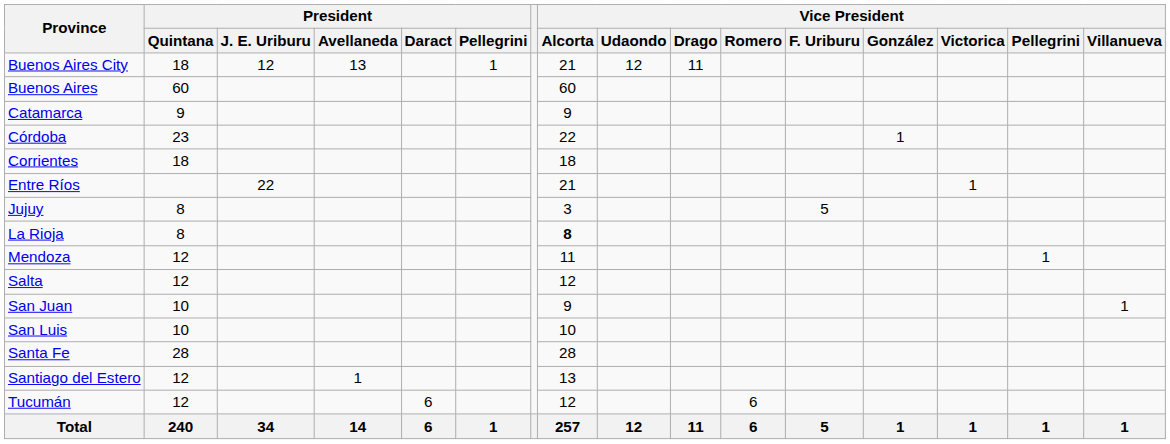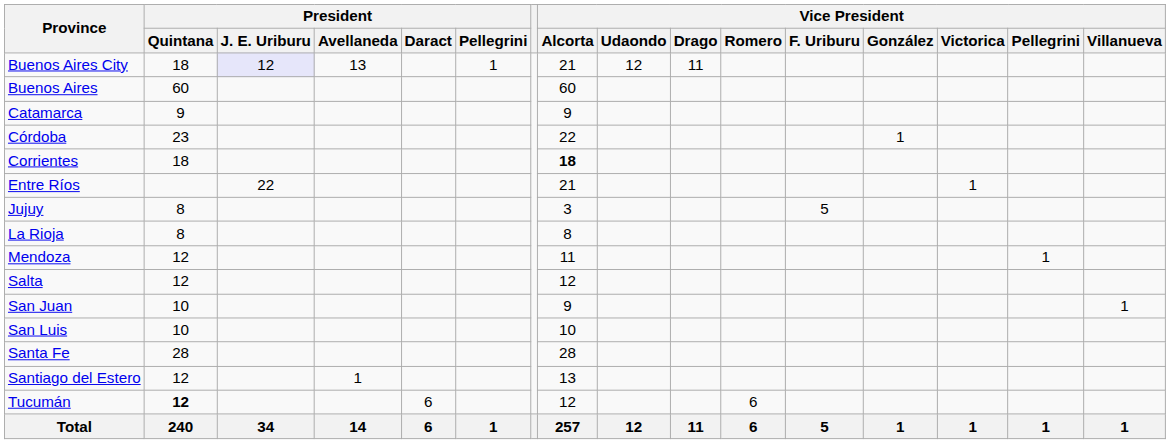Buenos Aires City | President / J. E. Uriburu: no background -> lavender background
Corrientes | Vice President / Alcorta: normal -> bold
La Rioja | Vice President / Alcorta: bold -> normal
Tucumán | President / Quintana: normal -> bold
